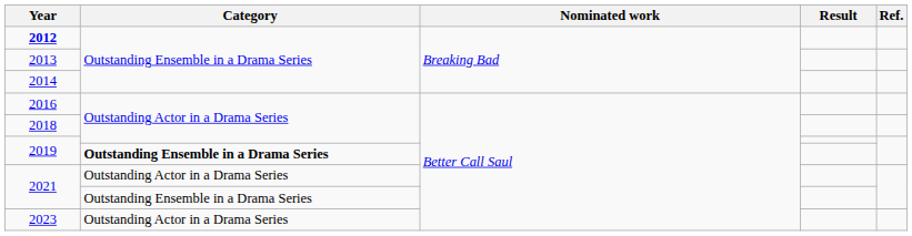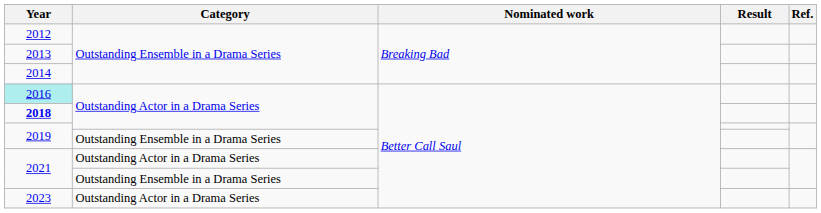2012 | Year: bold -> normal
2016 | Year: no background -> paleturquoise background
2018 | Year: normal -> bold
2019 / Outstanding Ensemble in a Drama Series | Category: bold -> normal
